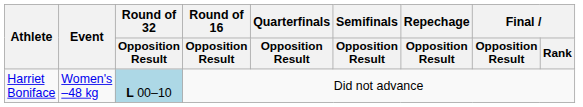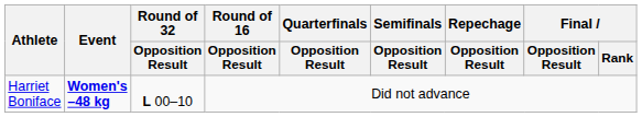Harriet Boniface | Event: normal -> bold
Harriet Boniface | Round of 32 / Opposition Result: lightblue background -> no background
